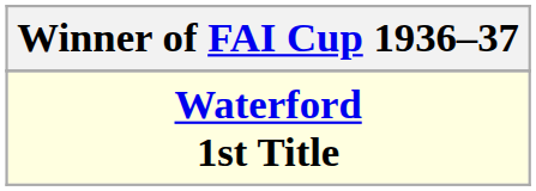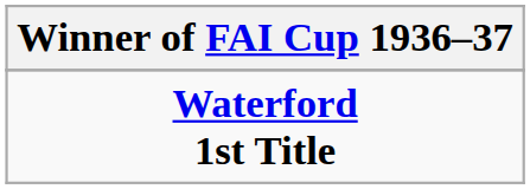row 2 | column 1: lightyellow background -> no background
